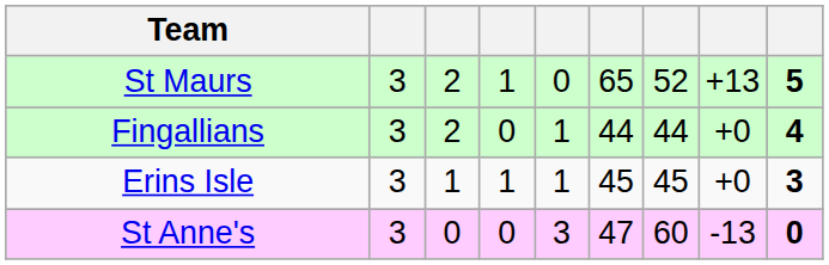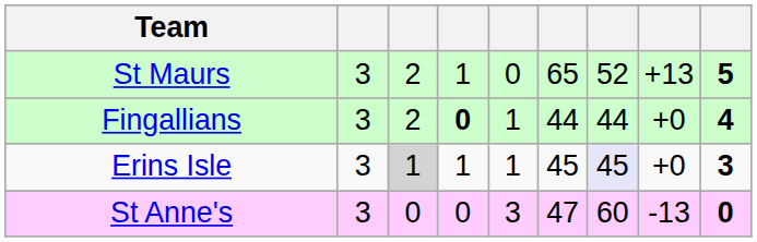Fingallians | column 4: normal -> bold
Erins Isle | column 3: no background -> lightgrey background
Erins Isle | column 7: no background -> lavender background
